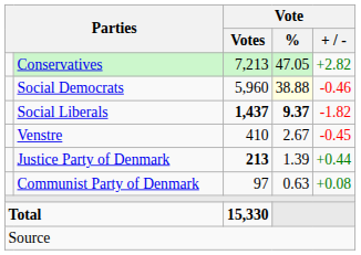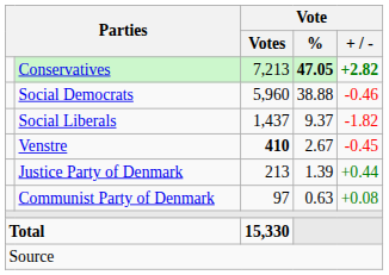Conservatives | Vote / %: normal -> bold
Conservatives | Vote / + / -: normal -> bold
Social Democrats | Vote / %: lightyellow background -> no background
Social Liberals | Vote / Votes: bold -> normal
Social Liberals | Vote / %: bold -> normal
Venstre | Vote / Votes: normal -> bold
Justice Party of Denmark | Vote / Votes: bold -> normal
